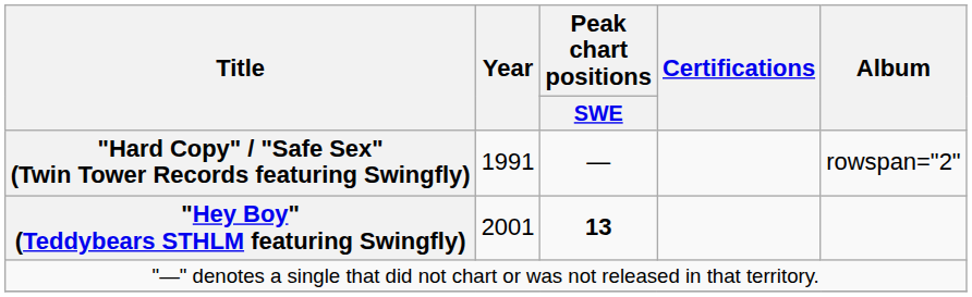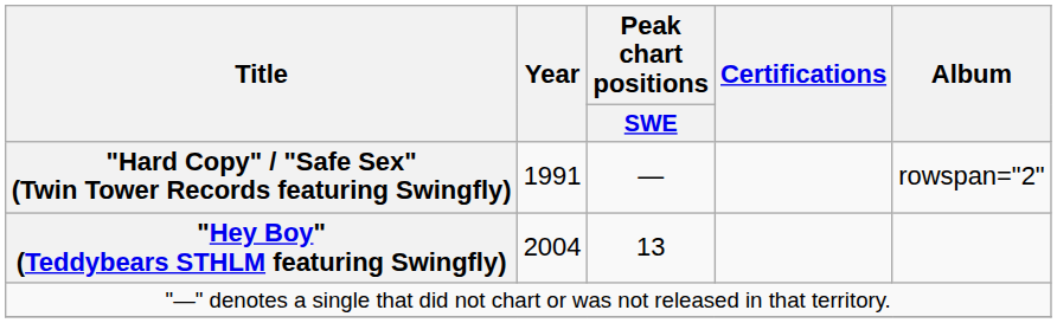"Hey Boy" (Teddybears STHLM featuring Swingfly) | Year: 2001 -> 2004
"Hey Boy" (Teddybears STHLM featuring Swingfly) | Peak chart positions / SWE: bold -> normal
